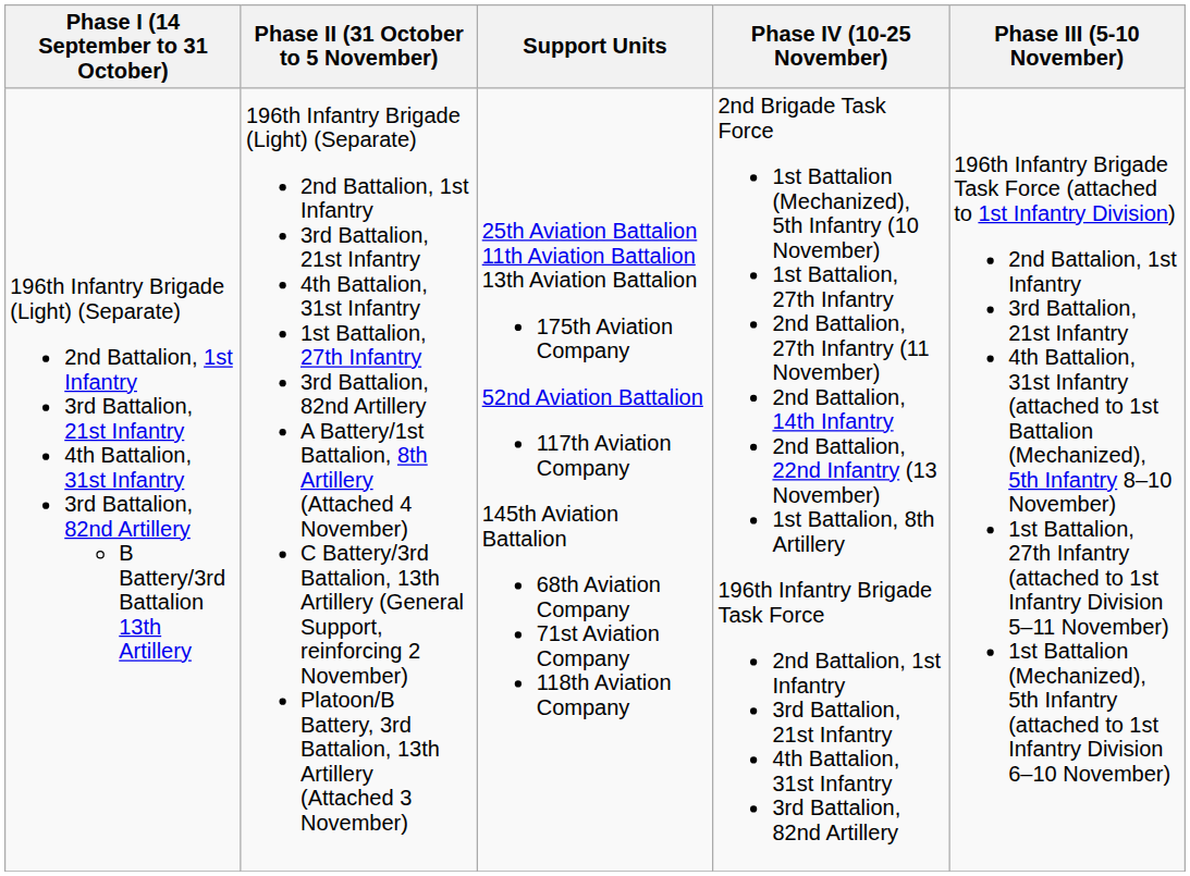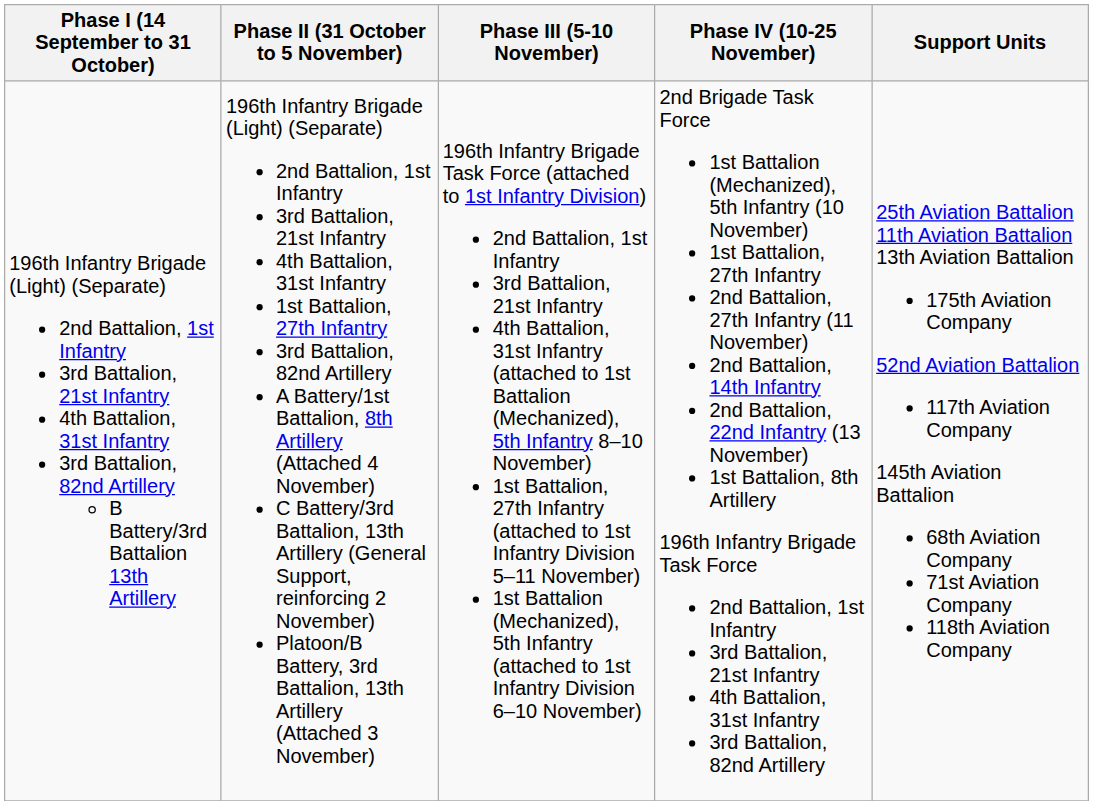columns swapped: Phase III (5-10 November) <-> Support Units
